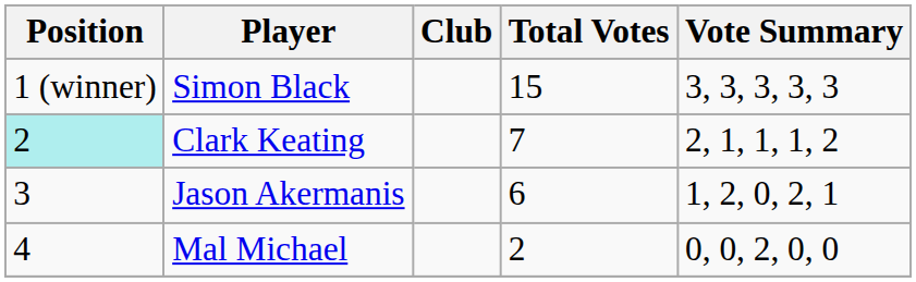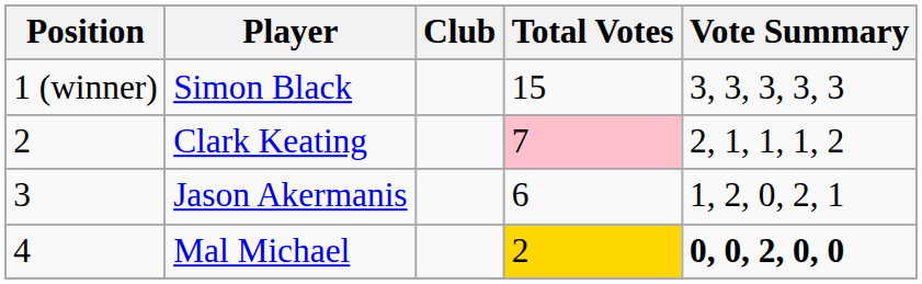Clark Keating | Position: paleturquoise background -> no background
Clark Keating | Total Votes: no background -> pink background
Mal Michael | Total Votes: no background -> gold background
Mal Michael | Vote Summary: normal -> bold
